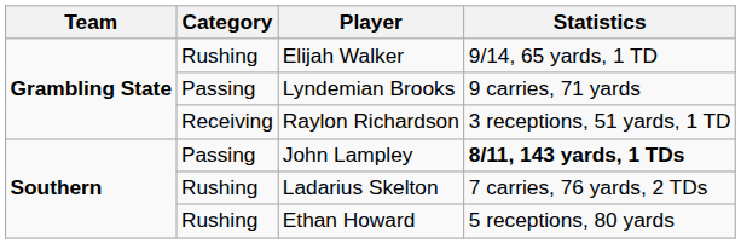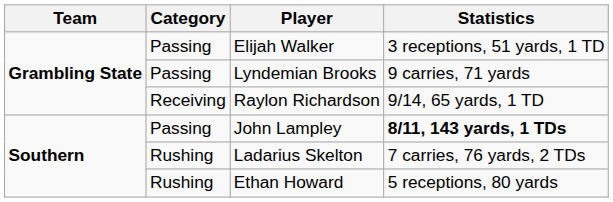Elijah Walker | Category: Rushing -> Passing
Elijah Walker | Statistics: 9/14, 65 yards, 1 TD -> 3 receptions, 51 yards, 1 TD
Raylon Richardson | Statistics: 3 receptions, 51 yards, 1 TD -> 9/14, 65 yards, 1 TD
